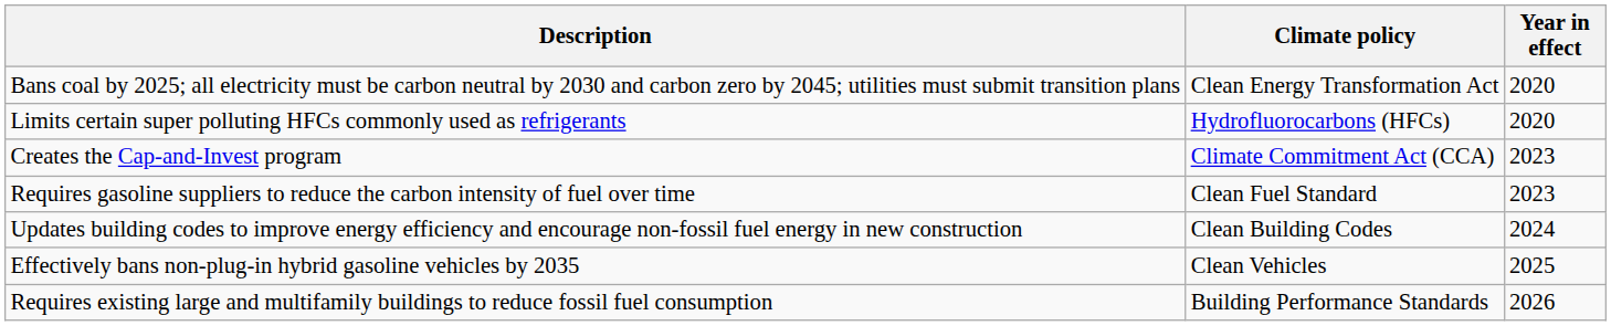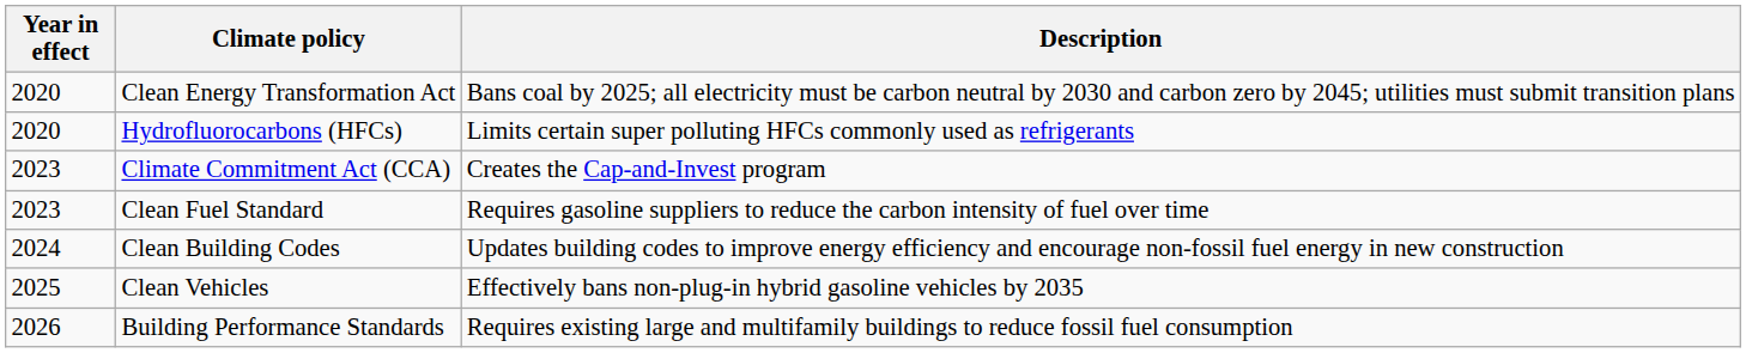columns swapped: Year in effect <-> Description
